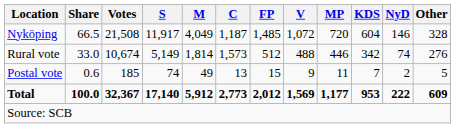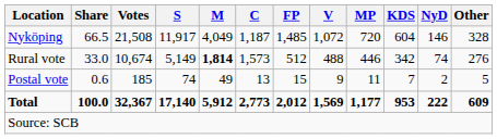Rural vote | M: normal -> bold
